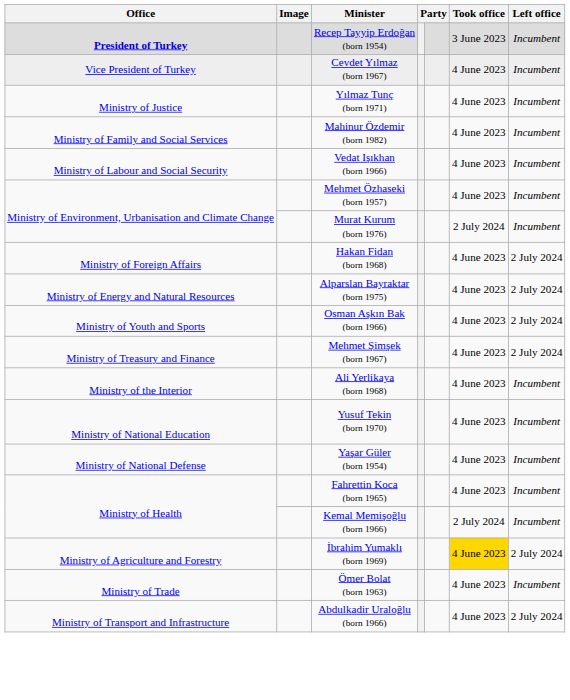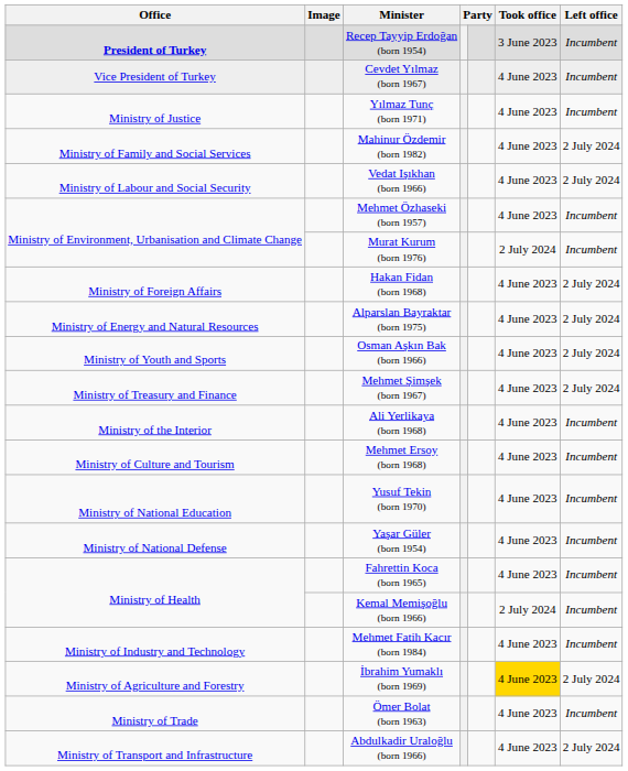Mahinur Özdemir (born 1982) | Left office: Incumbent -> 2 July 2024
Vedat Işıkhan (born 1966) | Left office: Incumbent -> 2 July 2024
+ row: Ministry of Culture and Tourism | Mehmet Ersoy (born 1968) | 4 June 2023 | Incumbent
+ row: Ministry of Industry and Technology | Mehmet Fatih Kacır (born 1984) | 4 June 2023 | Incumbent
